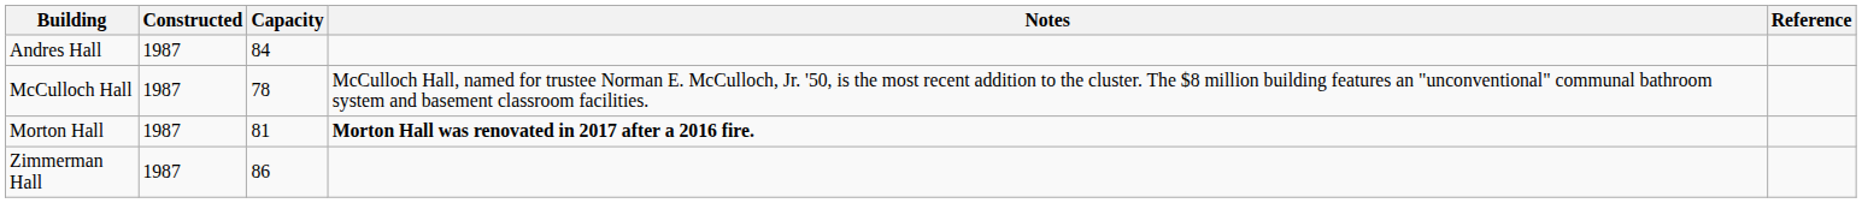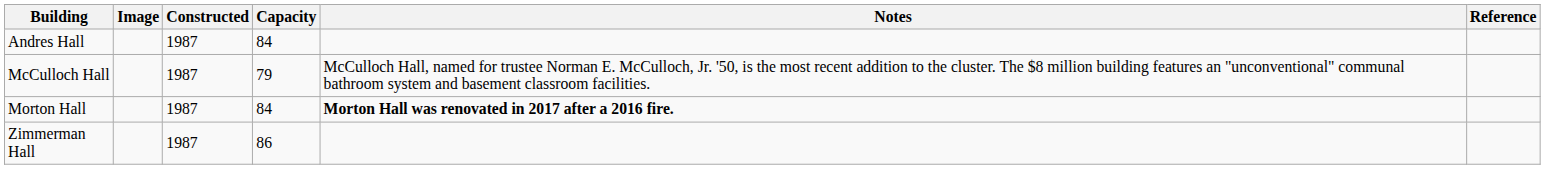+ column: Image
McCulloch Hall | Capacity: 78 -> 79
Morton Hall | Capacity: 81 -> 84
